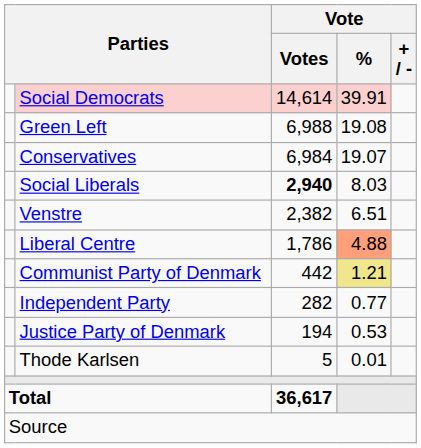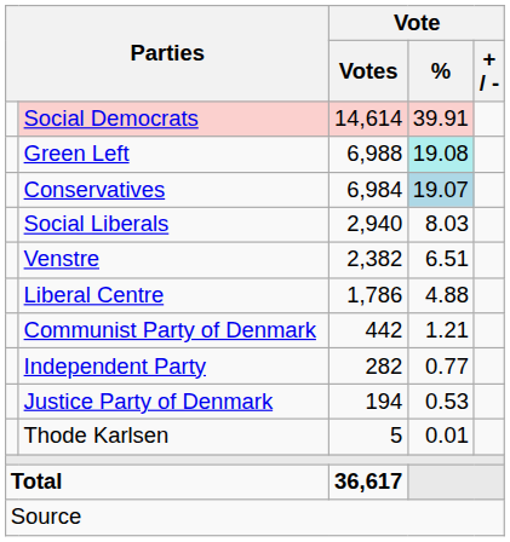Green Left | Vote / %: no background -> paleturquoise background
Conservatives | Vote / %: no background -> lightblue background
Social Liberals | Vote / Votes: bold -> normal
Liberal Centre | Vote / %: lightsalmon background -> no background
Communist Party of Denmark | Vote / %: khaki background -> no background
